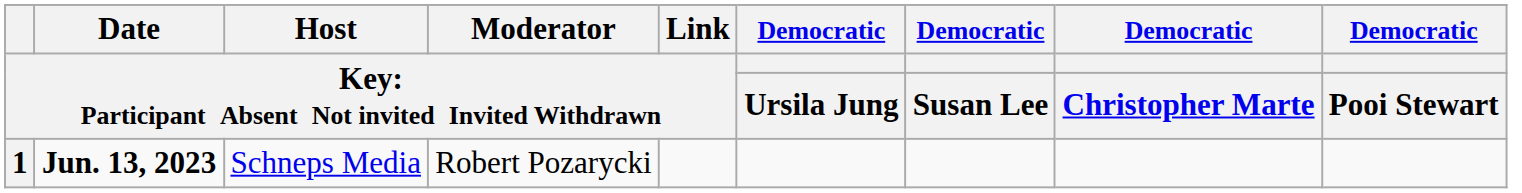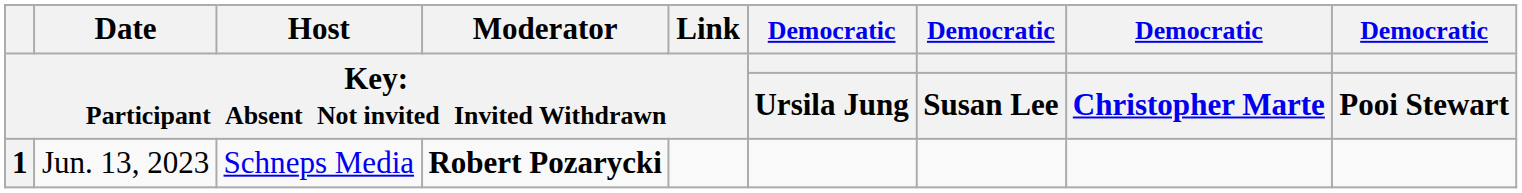1 | column 2: bold -> normal
1 | column 4: normal -> bold
